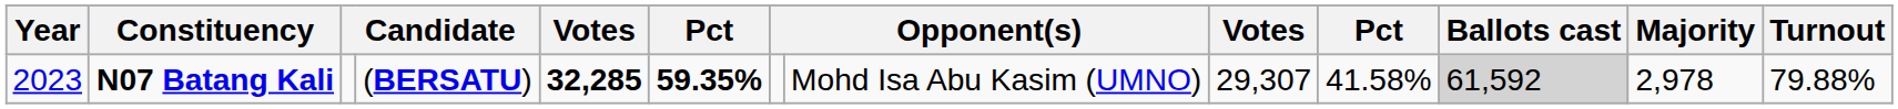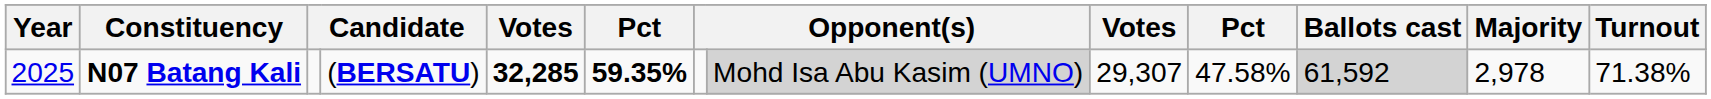N07 Batang Kali | Year: 2023 -> 2025
N07 Batang Kali | column 8: no background -> lightgrey background
N07 Batang Kali | column 10: 41.58% -> 47.58%
N07 Batang Kali | Turnout: 79.88% -> 71.38%
